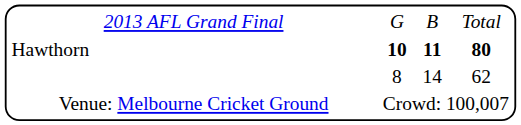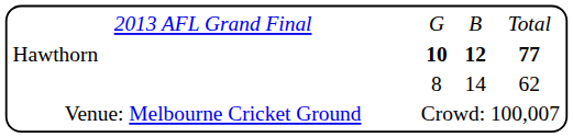Hawthorn | column 3: 11 -> 12
Hawthorn | column 4: 80 -> 77
